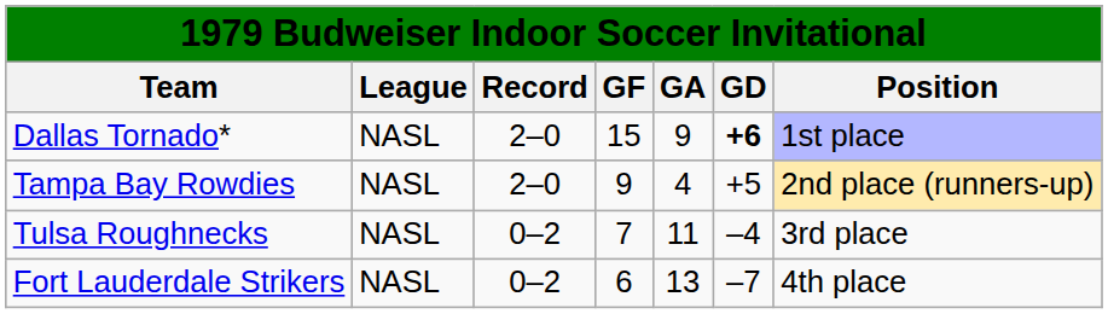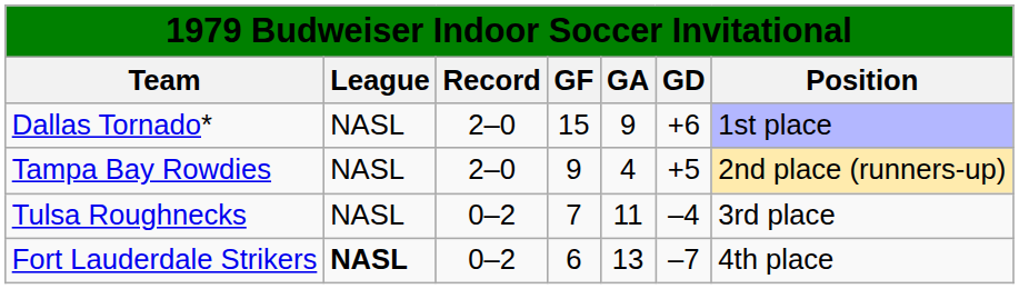Dallas Tornado* | GD: bold -> normal
Fort Lauderdale Strikers | League: normal -> bold
